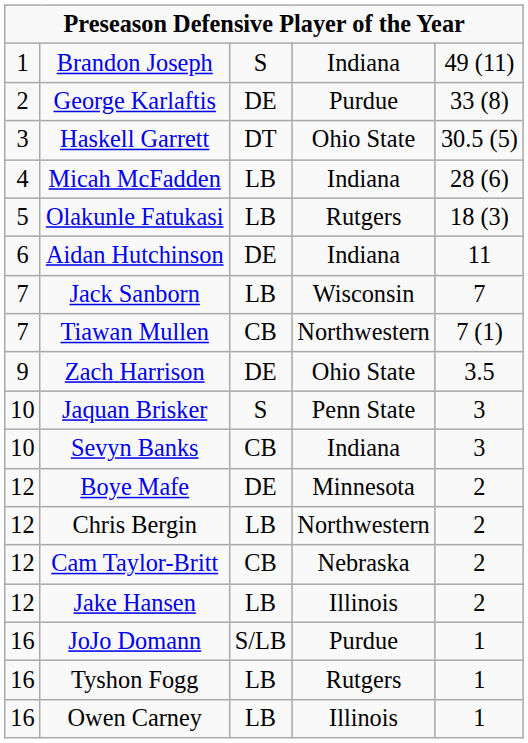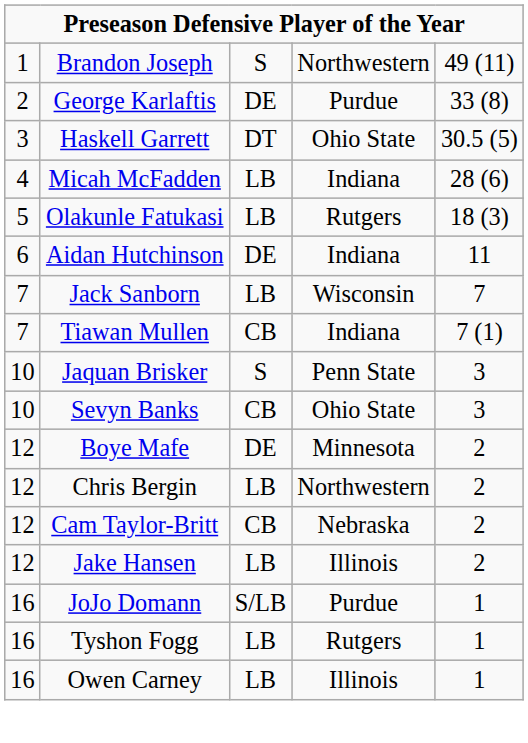Brandon Joseph | column 4: Indiana -> Northwestern
Tiawan Mullen | column 4: Northwestern -> Indiana
- row: 9 | Zach Harrison | DE | Ohio State | 3.5
Sevyn Banks | column 4: Indiana -> Ohio State
